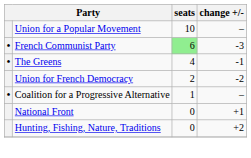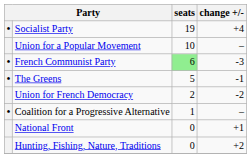+ row: • | Socialist Party | 19 | +4
The Greens | seats: 4 -> 5
